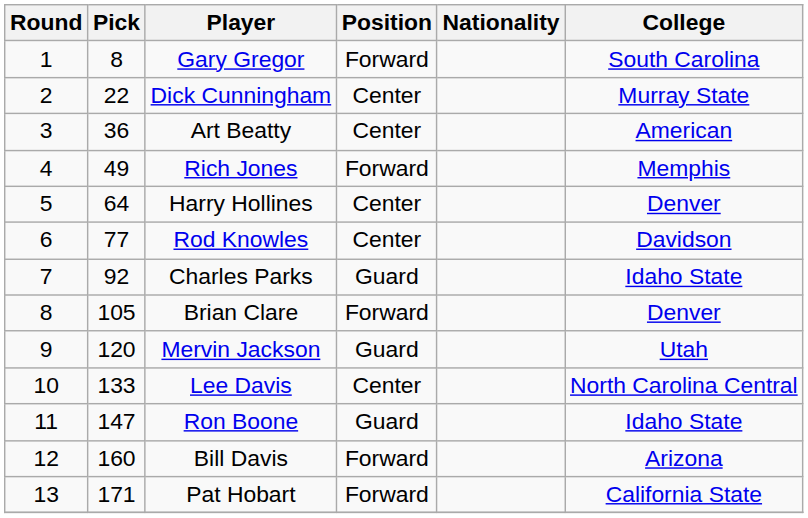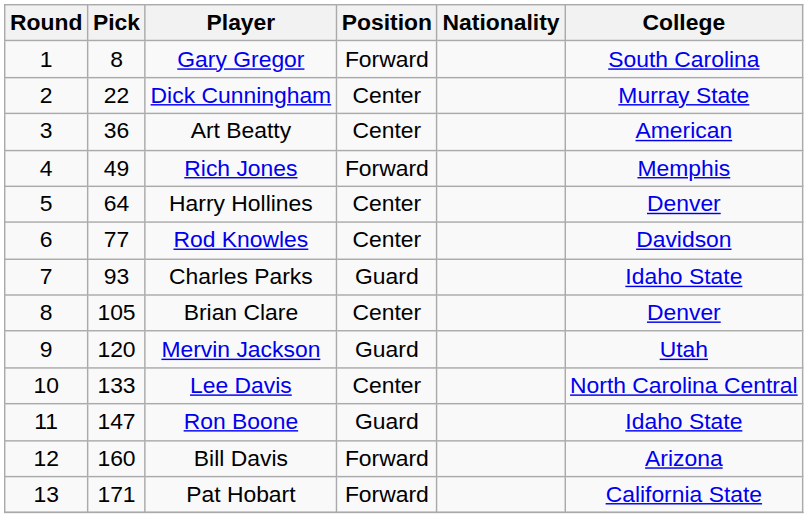Charles Parks | Pick: 92 -> 93
Brian Clare | Position: Forward -> Center
